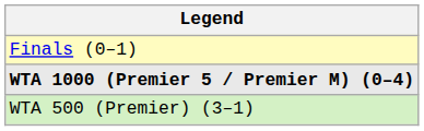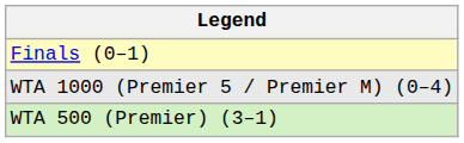row 3 | column 1: bold -> normal
